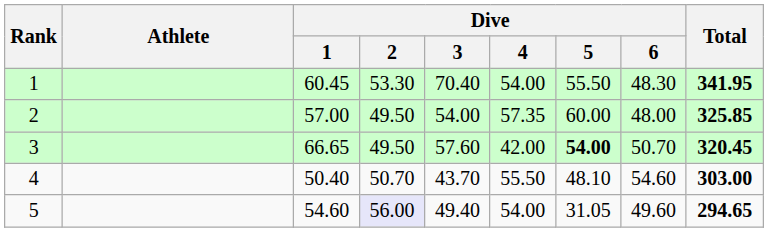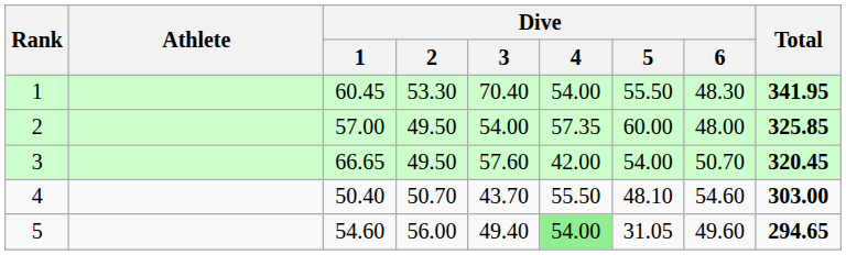row 5 | Dive / 5: bold -> normal
row 7 | Dive / 2: lavender background -> no background
row 7 | Dive / 4: no background -> lightgreen background
